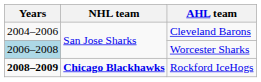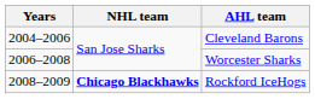Worcester Sharks | Years: lightblue background -> no background
Rockford IceHogs | Years: bold -> normal
